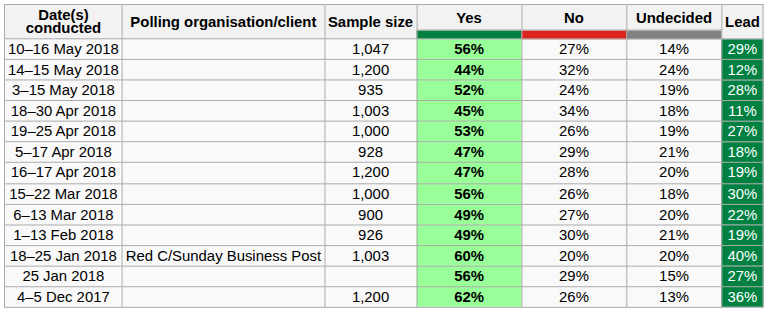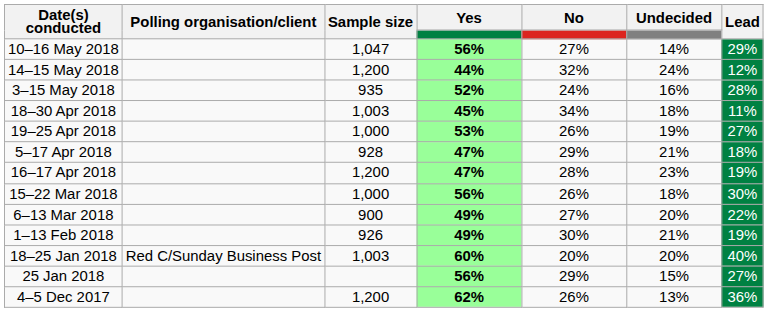3–15 May 2018 | Undecided: 19% -> 16%
16–17 Apr 2018 | Undecided: 20% -> 23%
